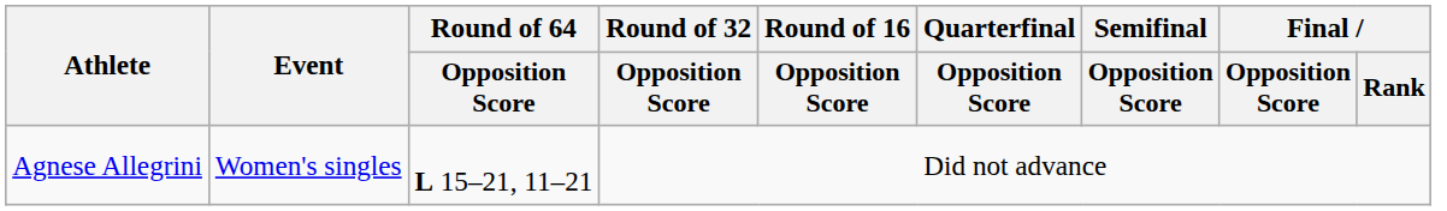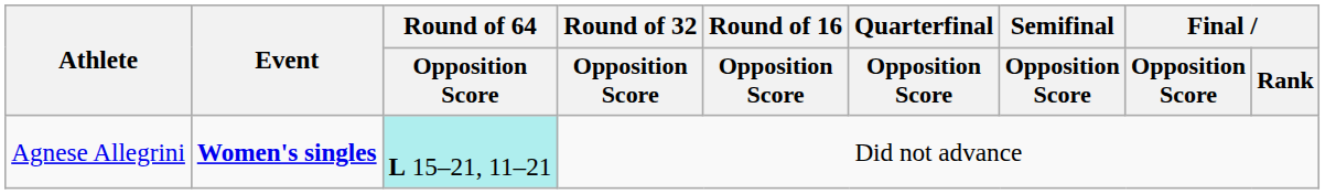Agnese Allegrini | Event: normal -> bold
Agnese Allegrini | Round of 64 / Opposition Score: no background -> paleturquoise background
